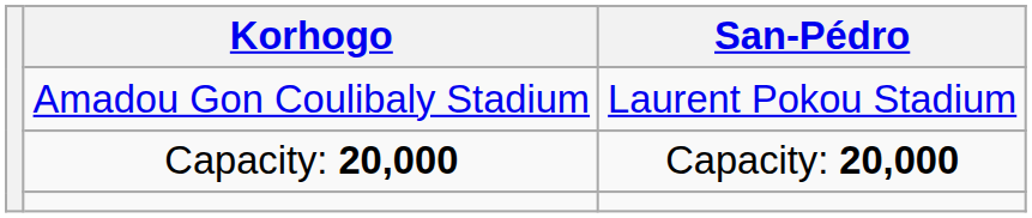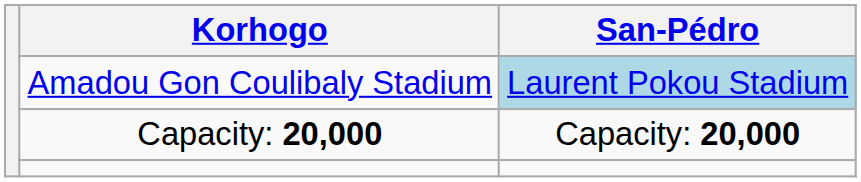Amadou Gon Coulibaly Stadium | San-Pédro: no background -> lightblue background
